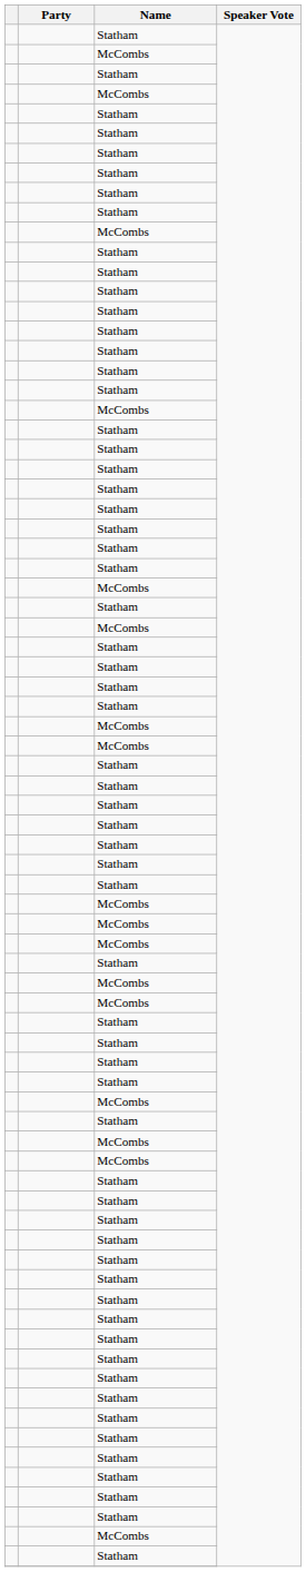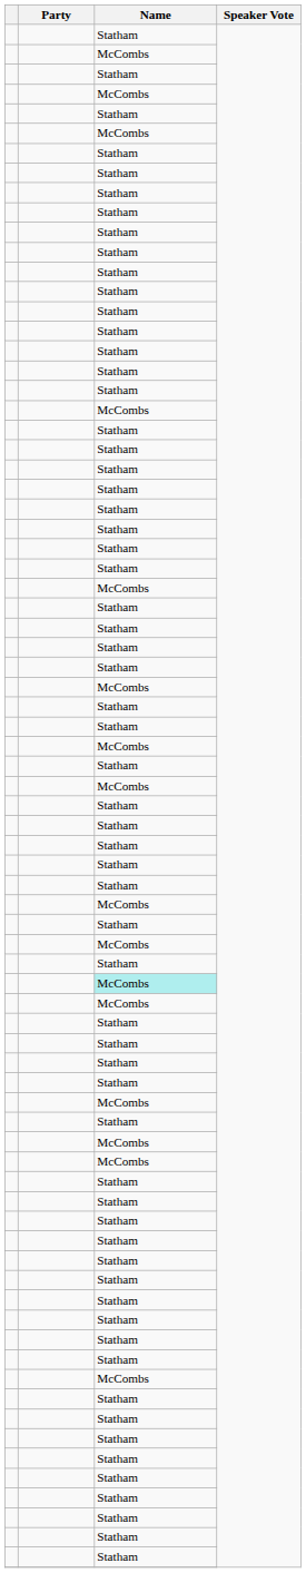row 7 | Name: Statham -> McCombs
row 12 | Name: McCombs -> Statham
row 32 | Name: McCombs -> Statham
row 35 | Name: Statham -> McCombs
row 37 | Name: McCombs -> Statham
row 40 | Name: Statham -> McCombs
row 47 | Name: McCombs -> Statham
row 50 | Name: no background -> paleturquoise background
row 70 | Name: Statham -> McCombs
row 78 | Name: McCombs -> Statham
